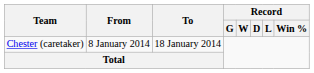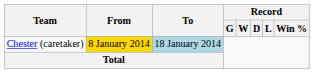Chester (caretaker) | From: no background -> gold background
Chester (caretaker) | To: no background -> lightblue background
